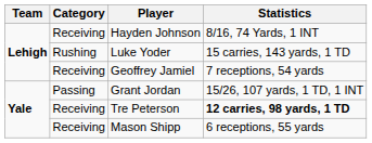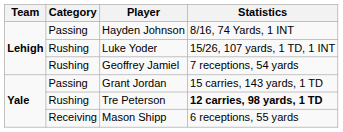Hayden Johnson | Category: Receiving -> Passing
Luke Yoder | Statistics: 15 carries, 143 yards, 1 TD -> 15/26, 107 yards, 1 TD, 1 INT
Geoffrey Jamiel | Category: Receiving -> Rushing
Grant Jordan | Statistics: 15/26, 107 yards, 1 TD, 1 INT -> 15 carries, 143 yards, 1 TD
Tre Peterson | Category: Receiving -> Rushing
